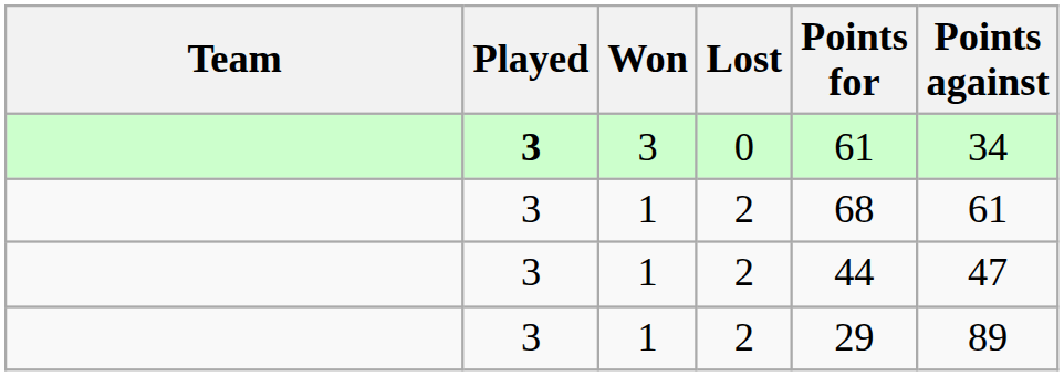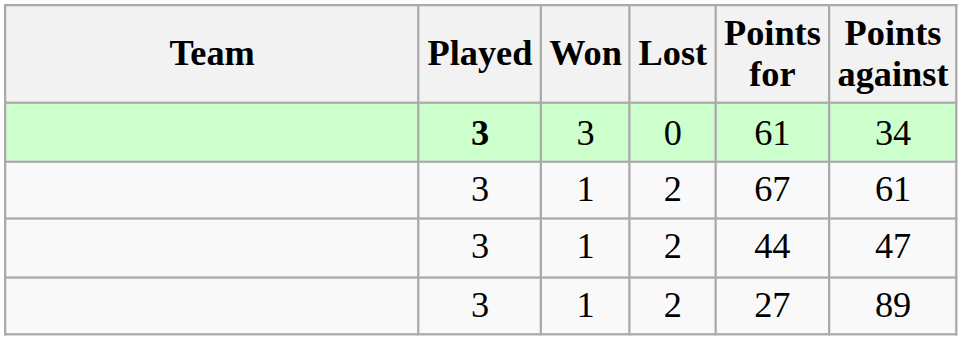row 3 | Points for: 68 -> 67
row 5 | Points for: 29 -> 27
